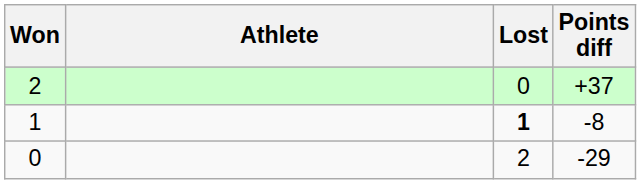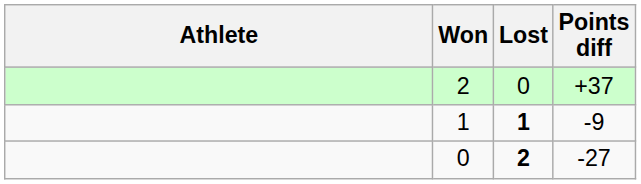columns swapped: Athlete <-> Won
row 3 | Points diff: -8 -> -9
row 4 | Lost: normal -> bold
row 4 | Points diff: -29 -> -27
